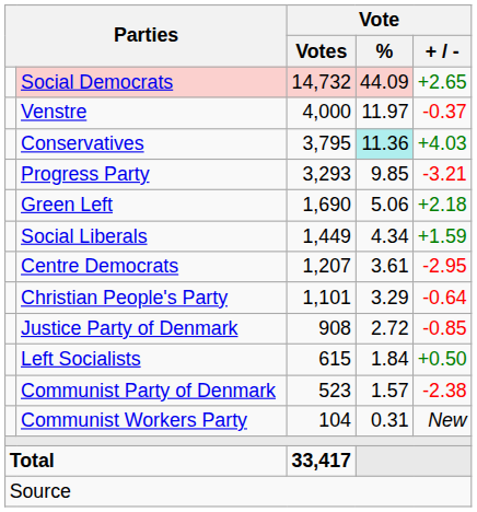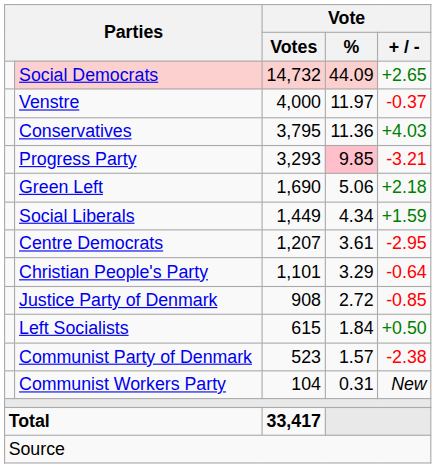Conservatives | Vote / %: paleturquoise background -> no background
Progress Party | Vote / %: no background -> pink background
